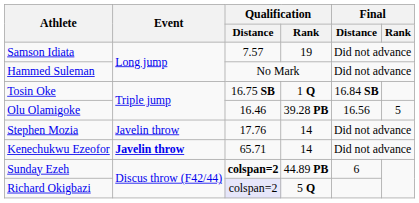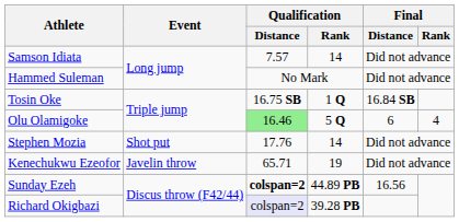Samson Idiata | Qualification / Rank: 19 -> 14
Olu Olamigoke | Qualification / Distance: no background -> lightgreen background
Olu Olamigoke | Qualification / Rank: 39.28 PB -> 5 Q
Olu Olamigoke | Final / Distance: 16.56 -> 6
Olu Olamigoke | Final / Rank: 5 -> 4
Stephen Mozia | Event: Javelin throw -> Shot put
Kenechukwu Ezeofor | Event: bold -> normal
Kenechukwu Ezeofor | Qualification / Rank: 14 -> 19
Sunday Ezeh | Final / Distance: 6 -> 16.56
Richard Okigbazi | Qualification / Rank: 5 Q -> 39.28 PB
